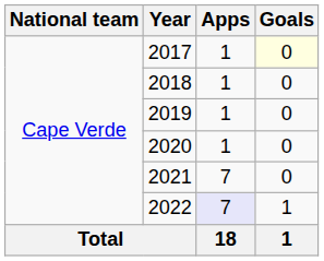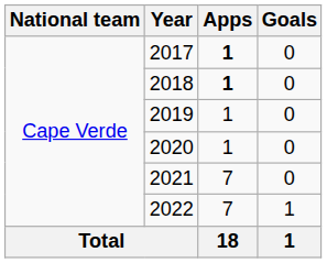2017 | Apps: normal -> bold
2017 | Goals: lightyellow background -> no background
2018 | Apps: normal -> bold
2022 | Apps: lavender background -> no background
